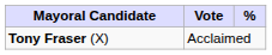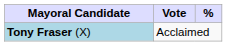Tony Fraser (X) | Mayoral Candidate: no background -> lightblue background
